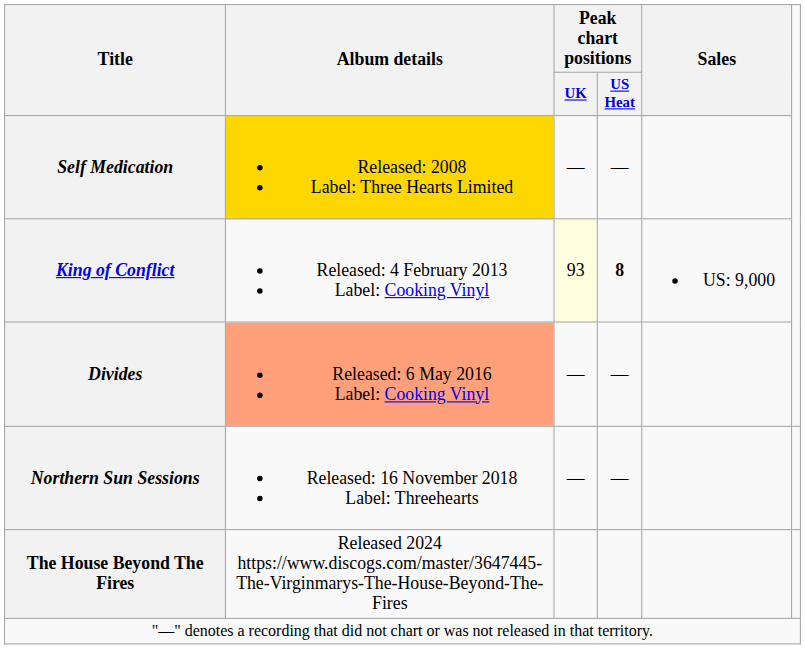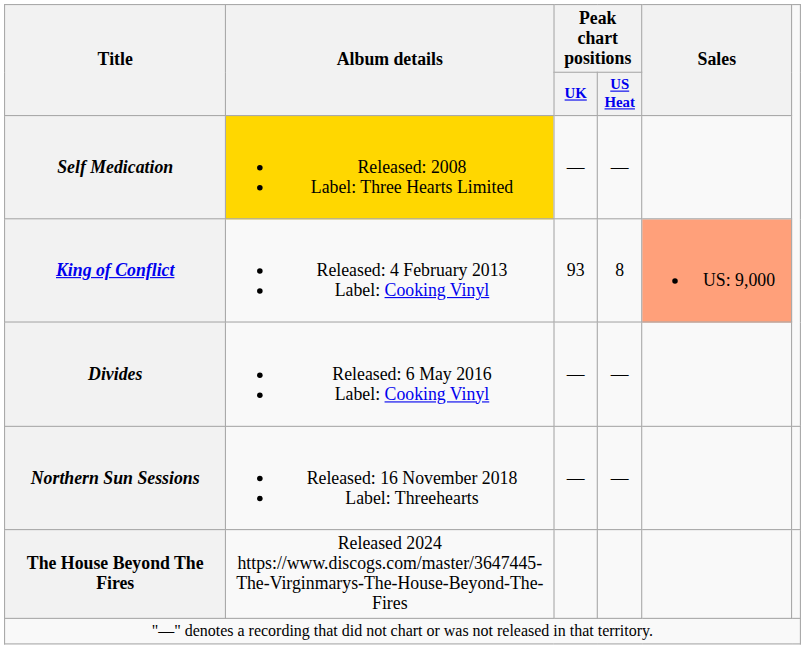King of Conflict | Peak chart positions / UK: lightyellow background -> no background
King of Conflict | Peak chart positions / US Heat: bold -> normal
King of Conflict | Sales: no background -> lightsalmon background
Divides | Album details: lightsalmon background -> no background
